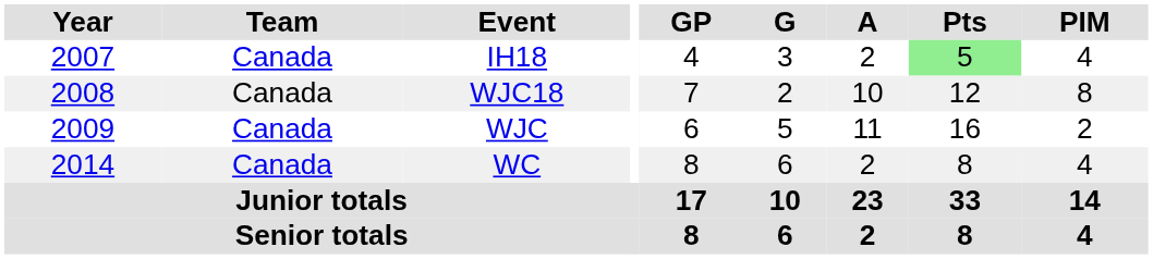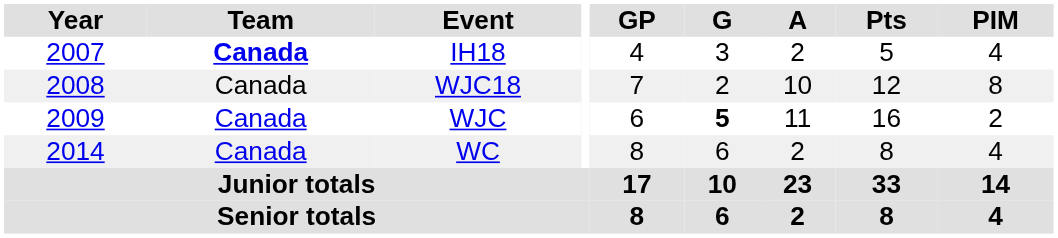IH18 | Team: normal -> bold
IH18 | Pts: lightgreen background -> no background
WJC | G: normal -> bold
